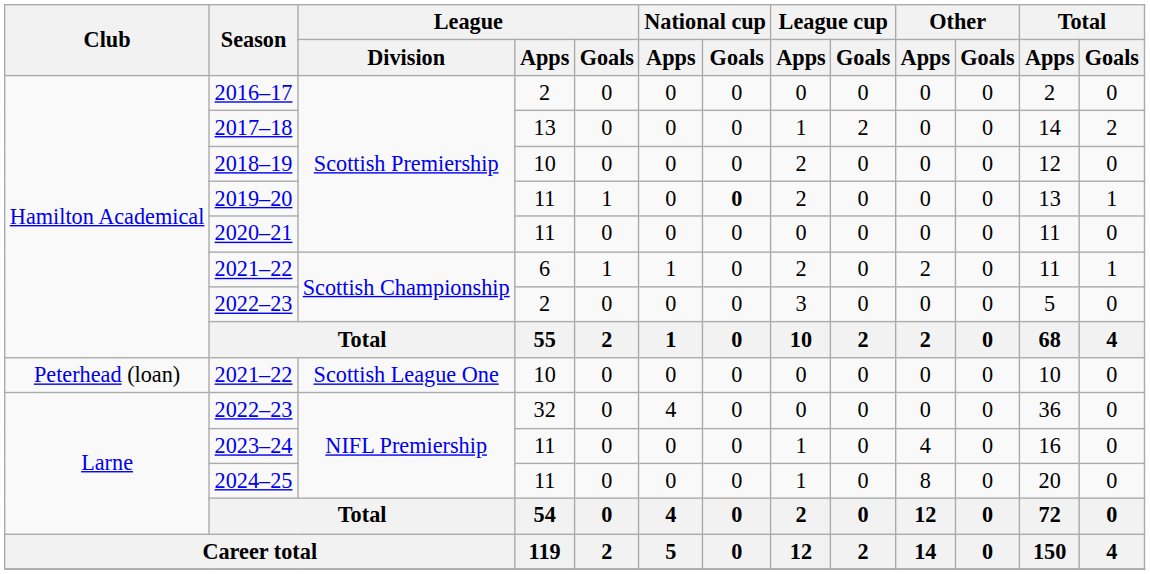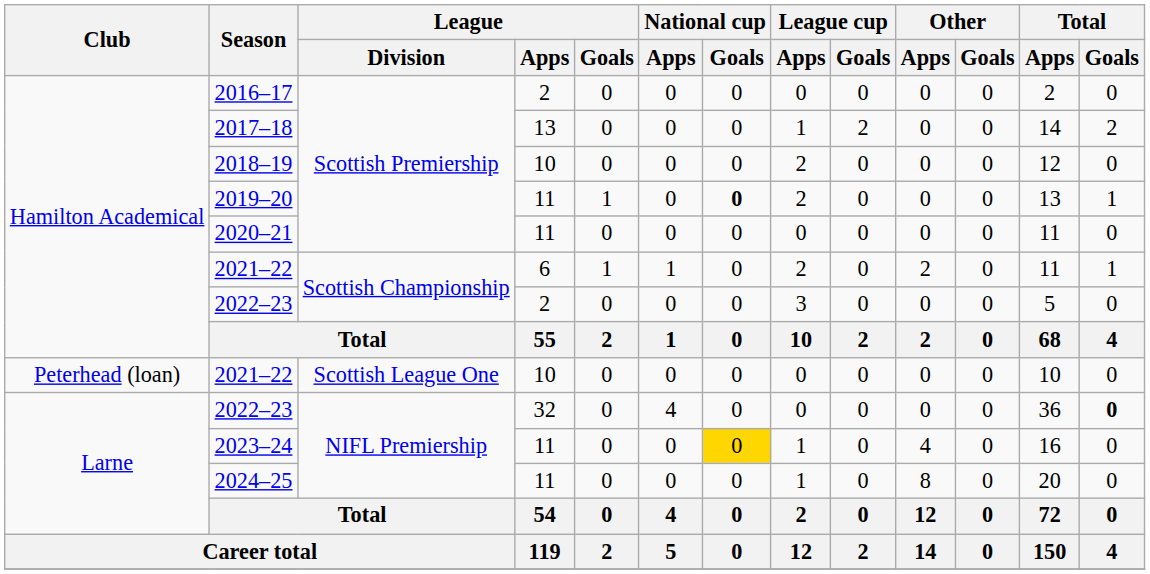2022–23 / 32 | Total / Goals: normal -> bold
2023–24 | National cup / Goals: no background -> gold background
